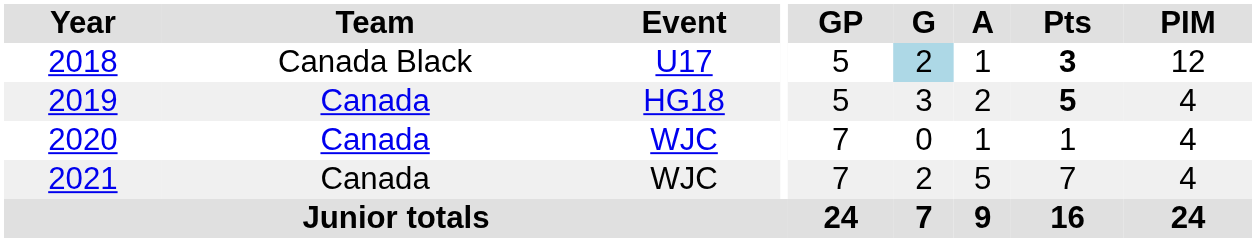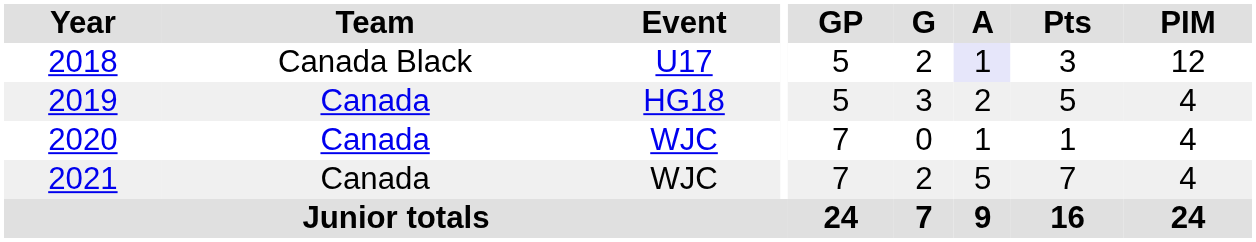2018 | G: lightblue background -> no background
2018 | A: no background -> lavender background
2018 | Pts: bold -> normal
2019 | Pts: bold -> normal
